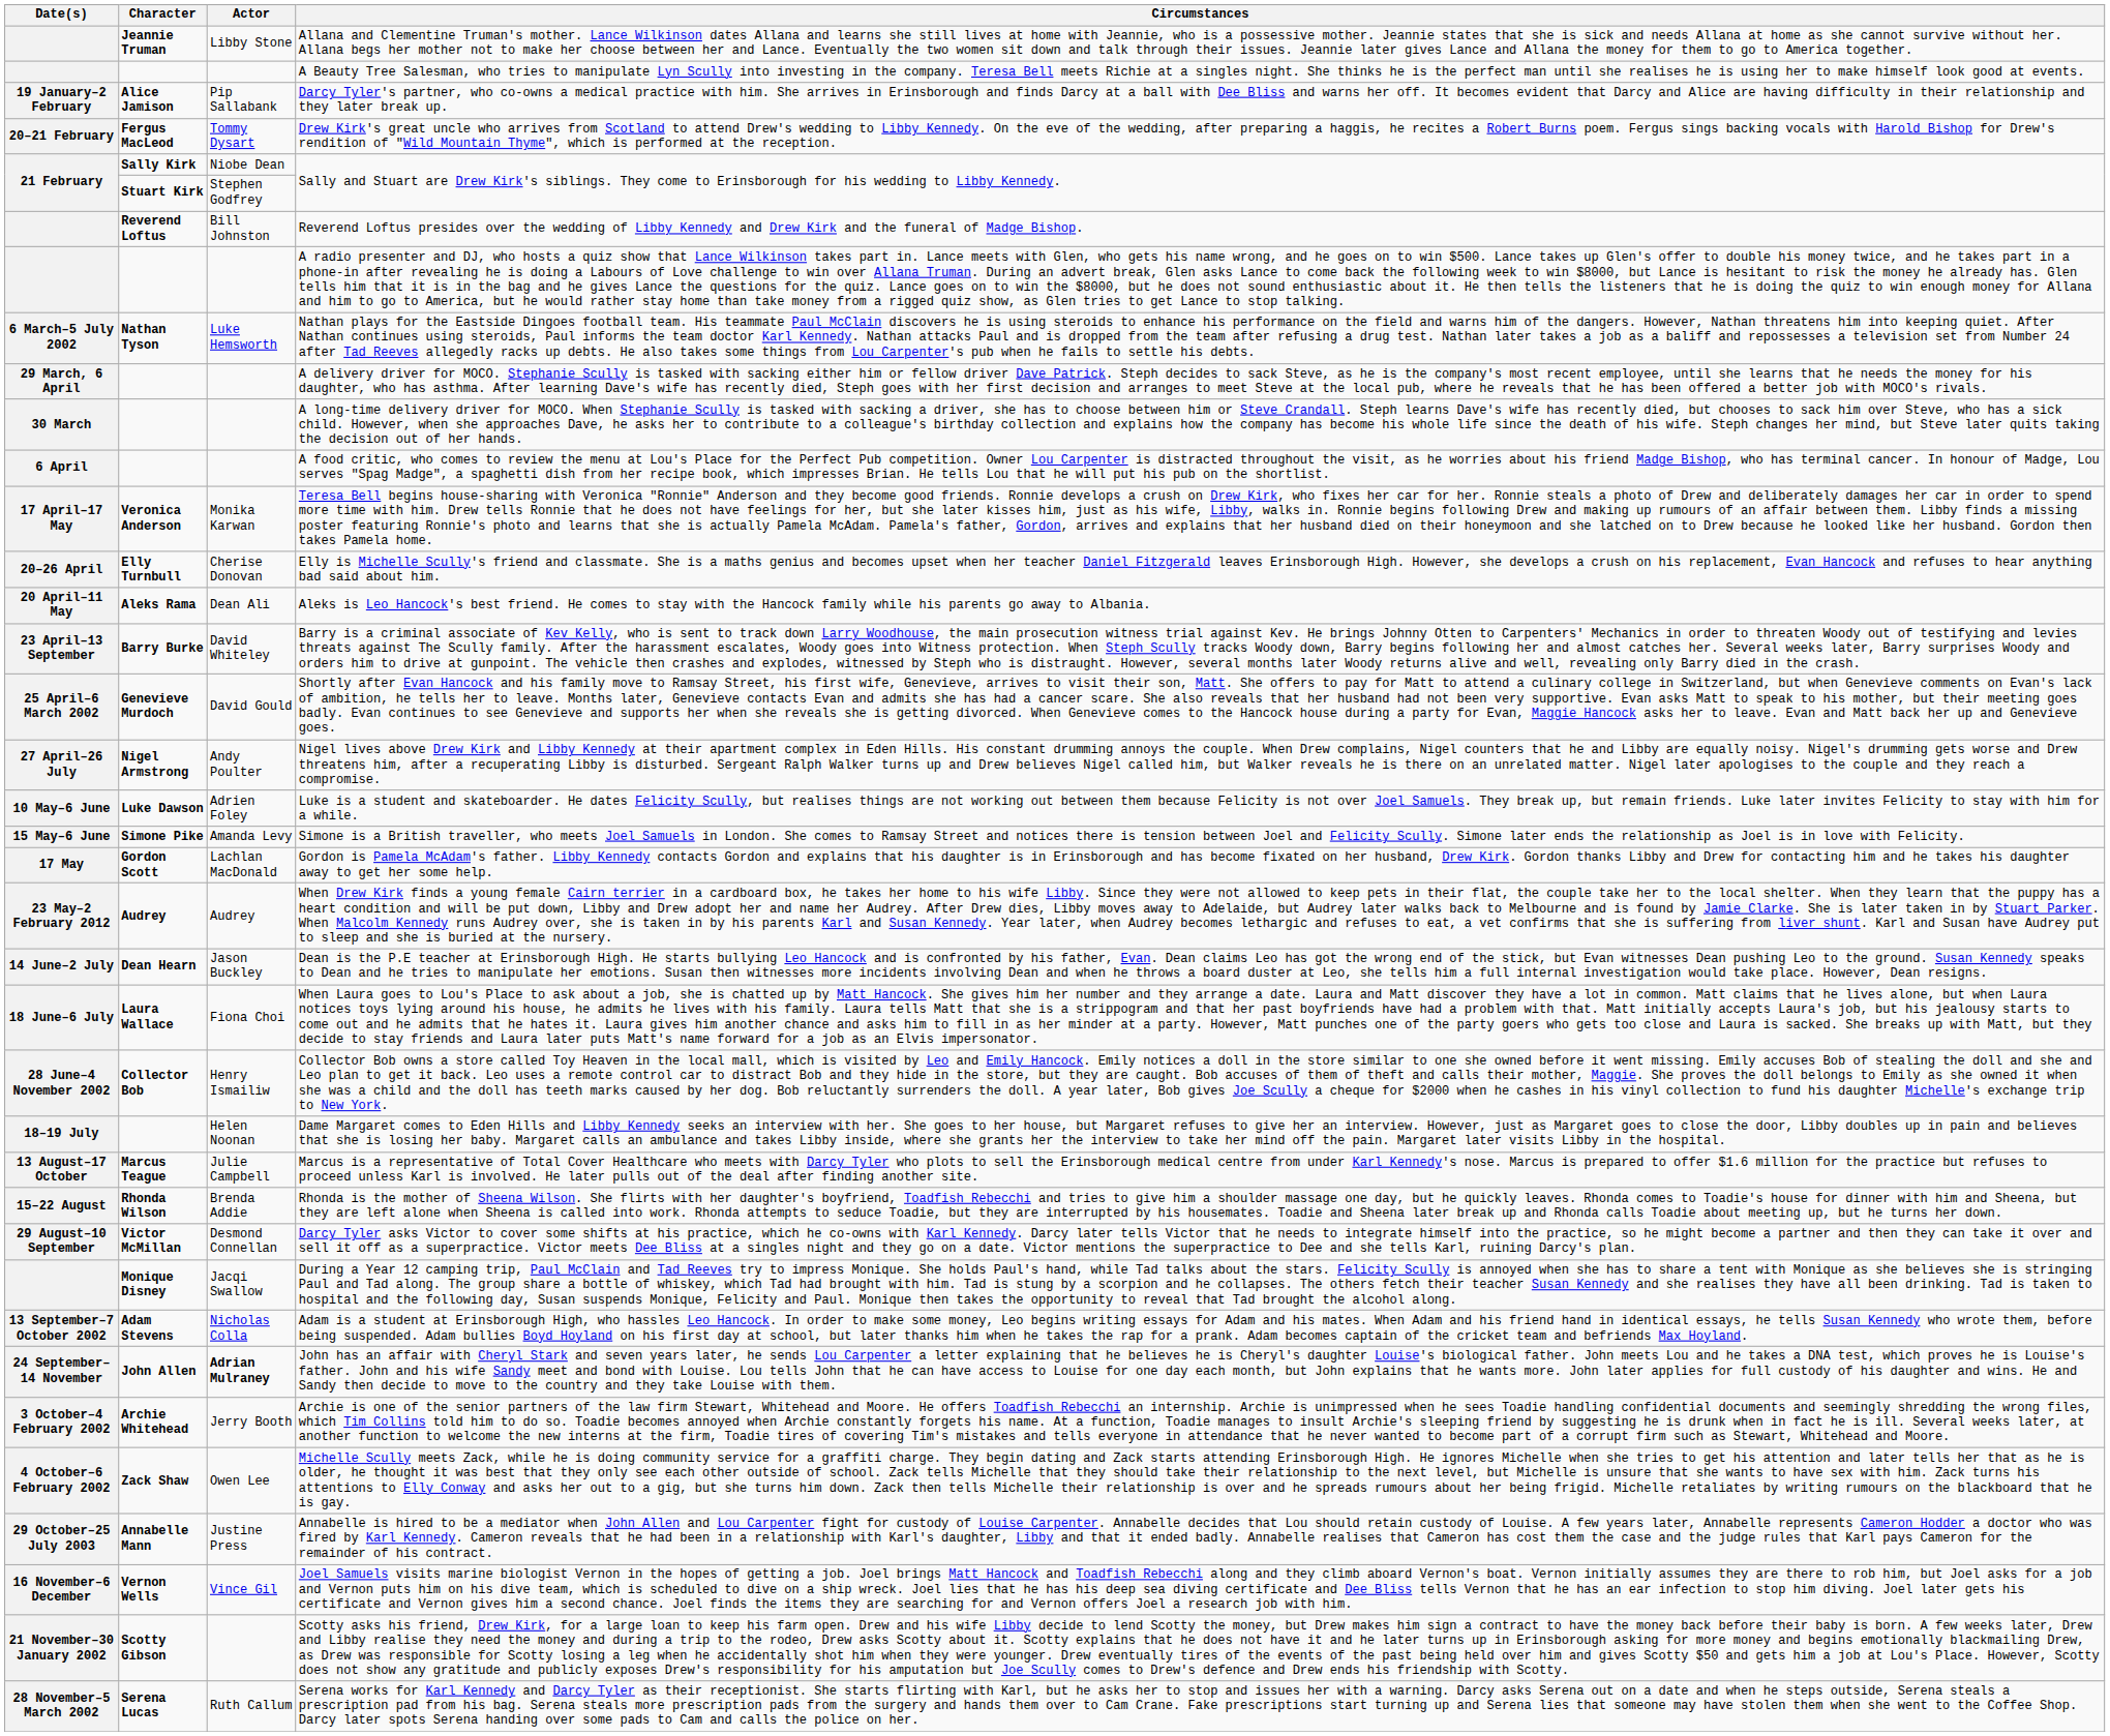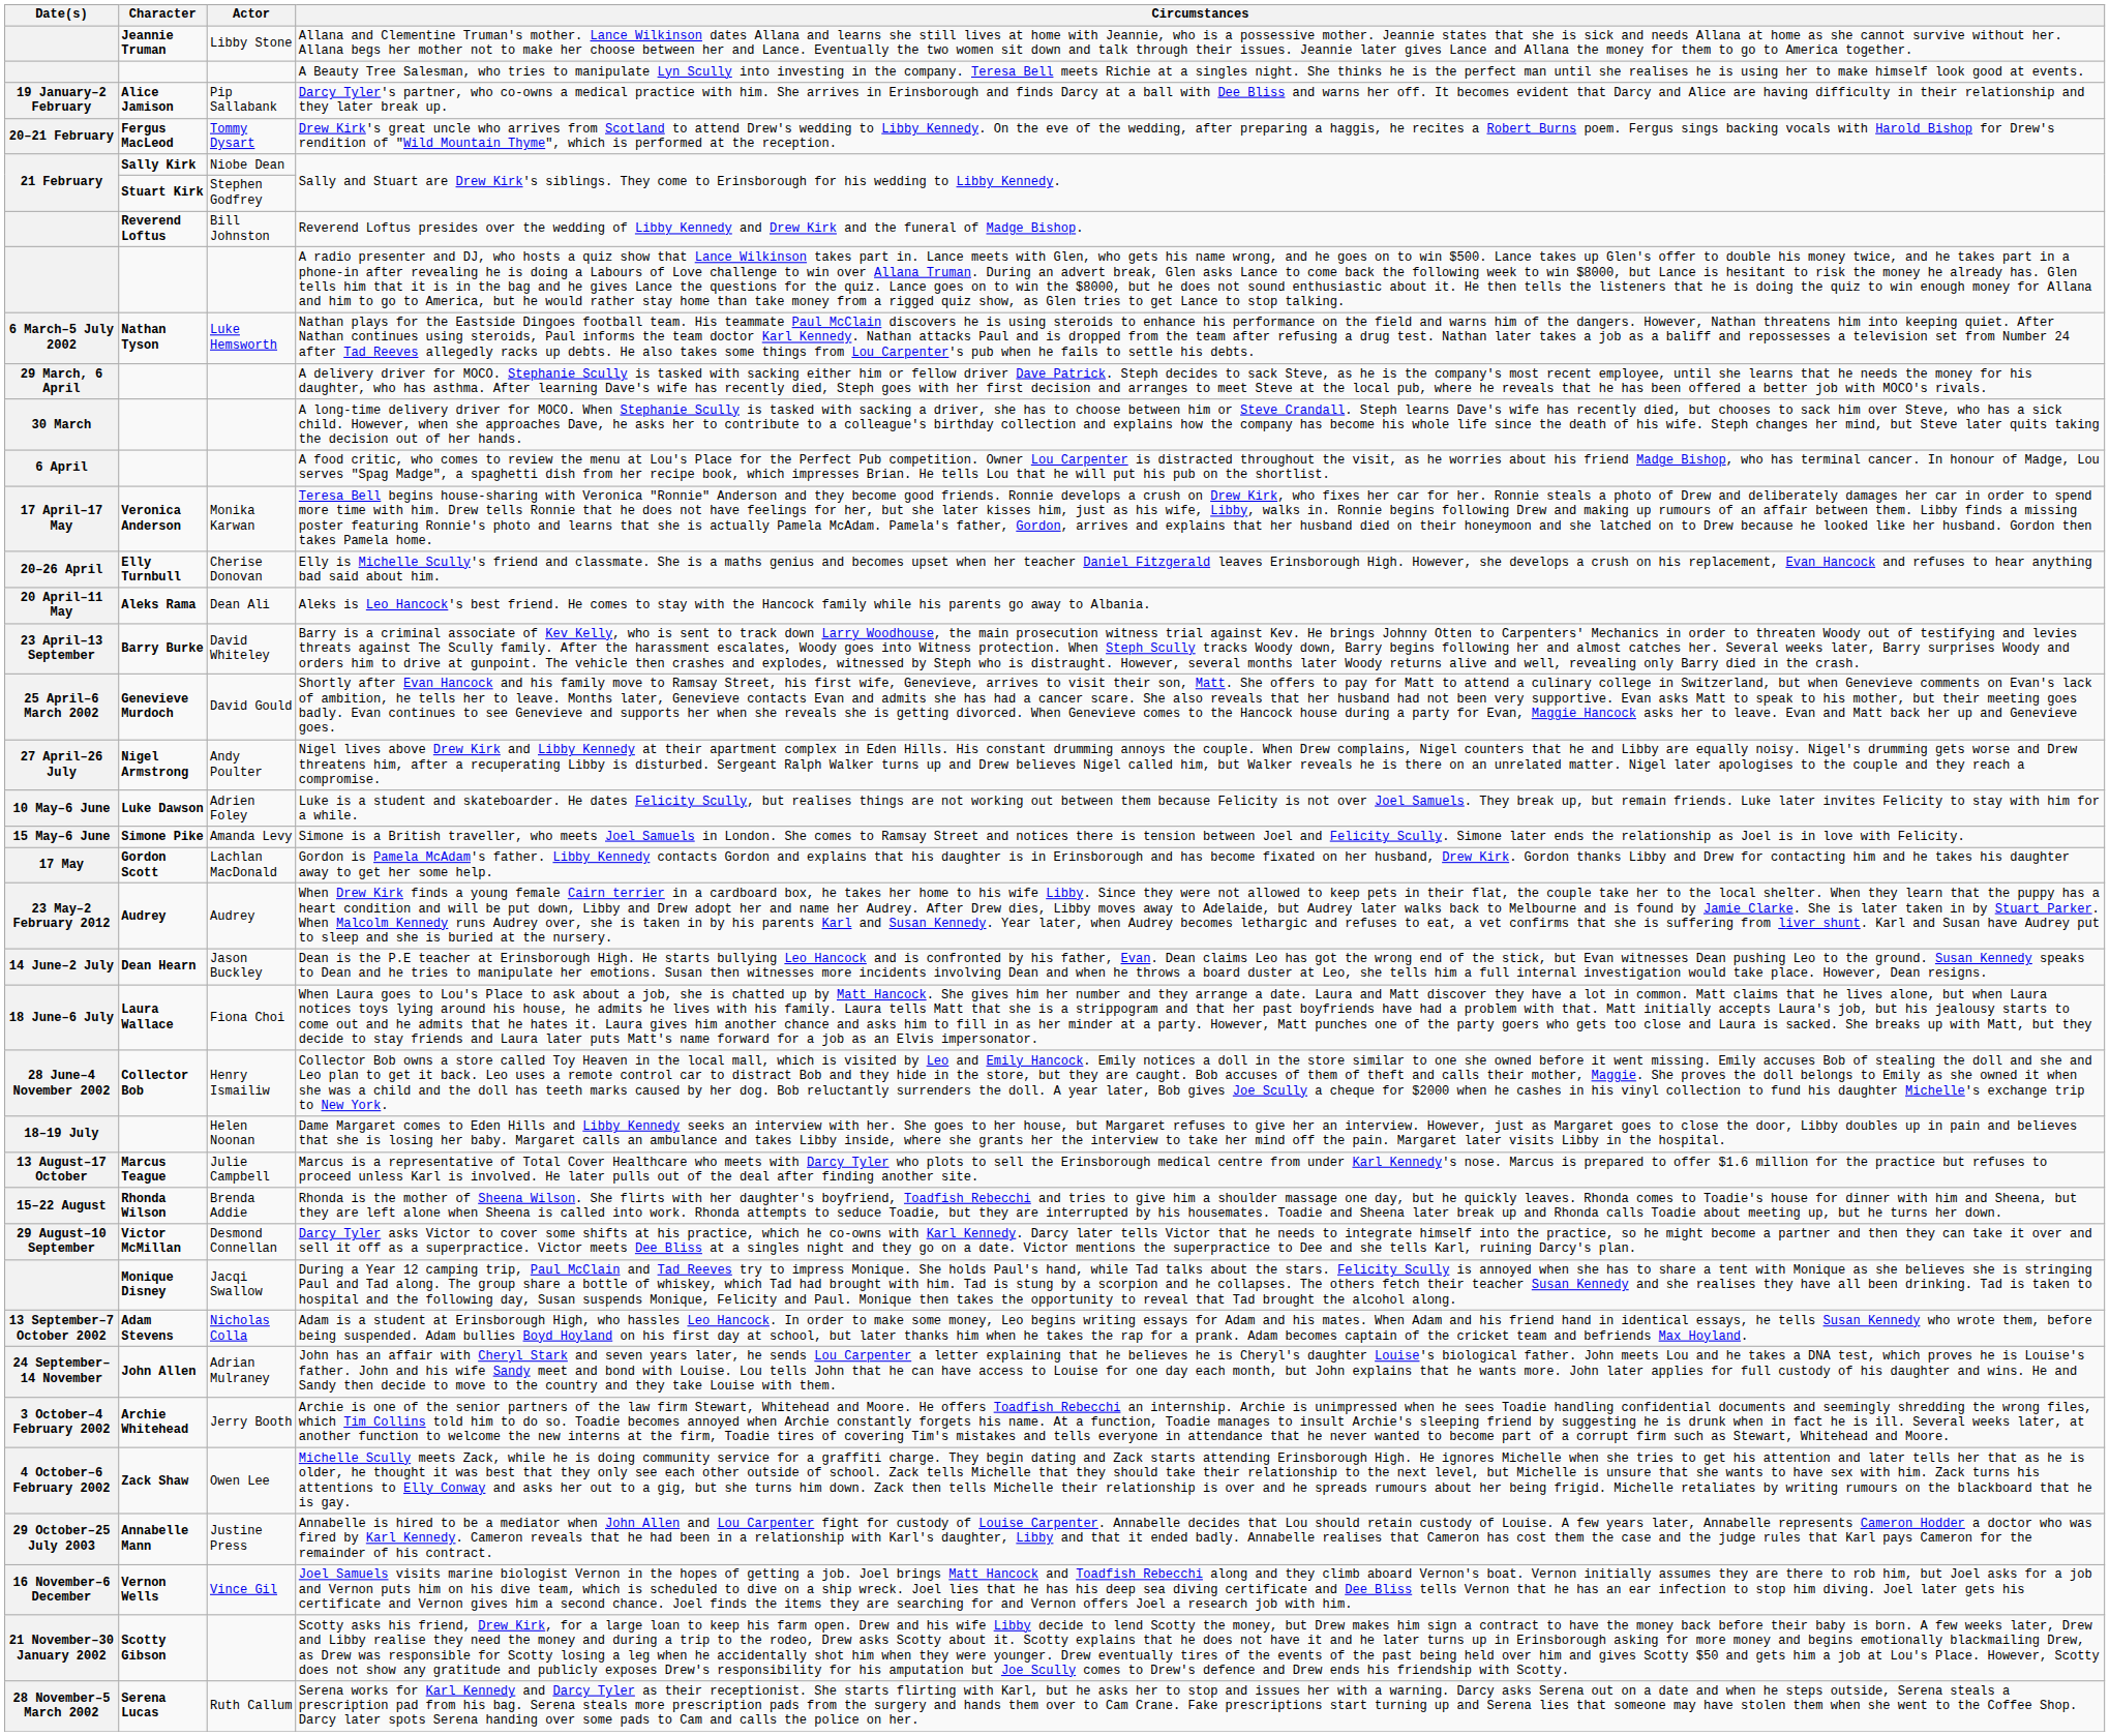row 33 | Actor: bold -> normal
